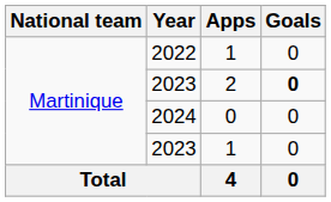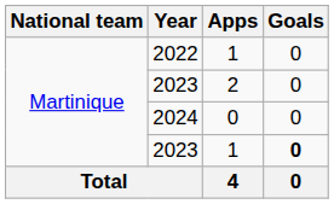2023 / 2 | Goals: bold -> normal
2023 / 1 | Goals: normal -> bold
